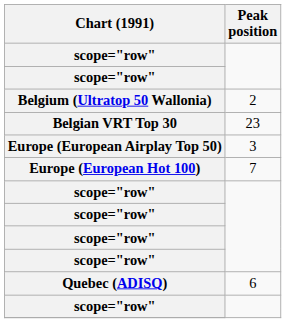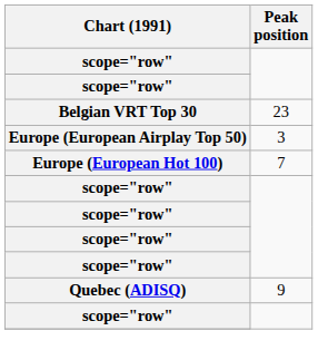- row: Belgium (Ultratop 50 Wallonia) | 2
Quebec (ADISQ) | Peak position: 6 -> 9
